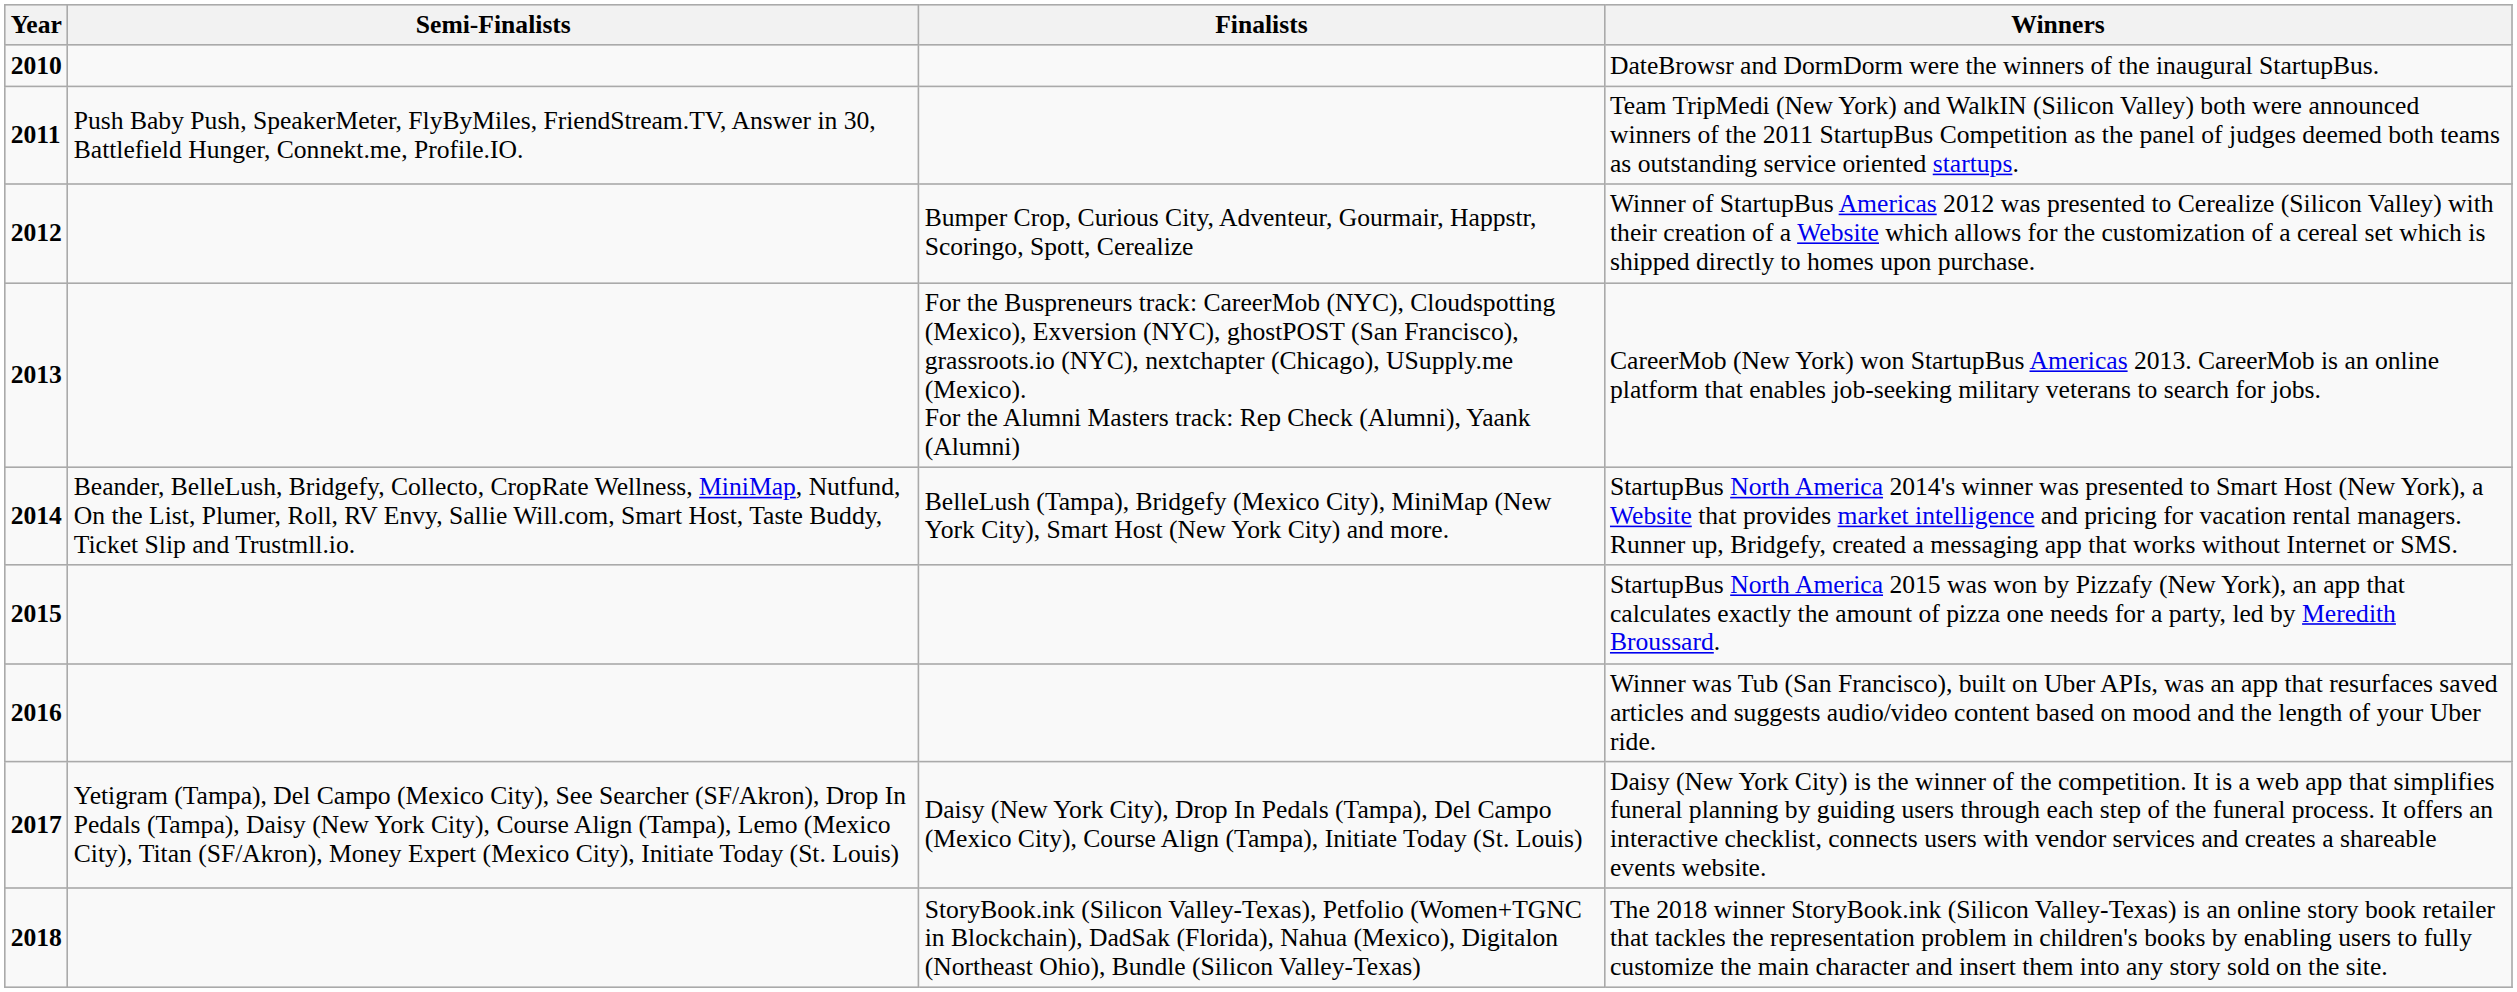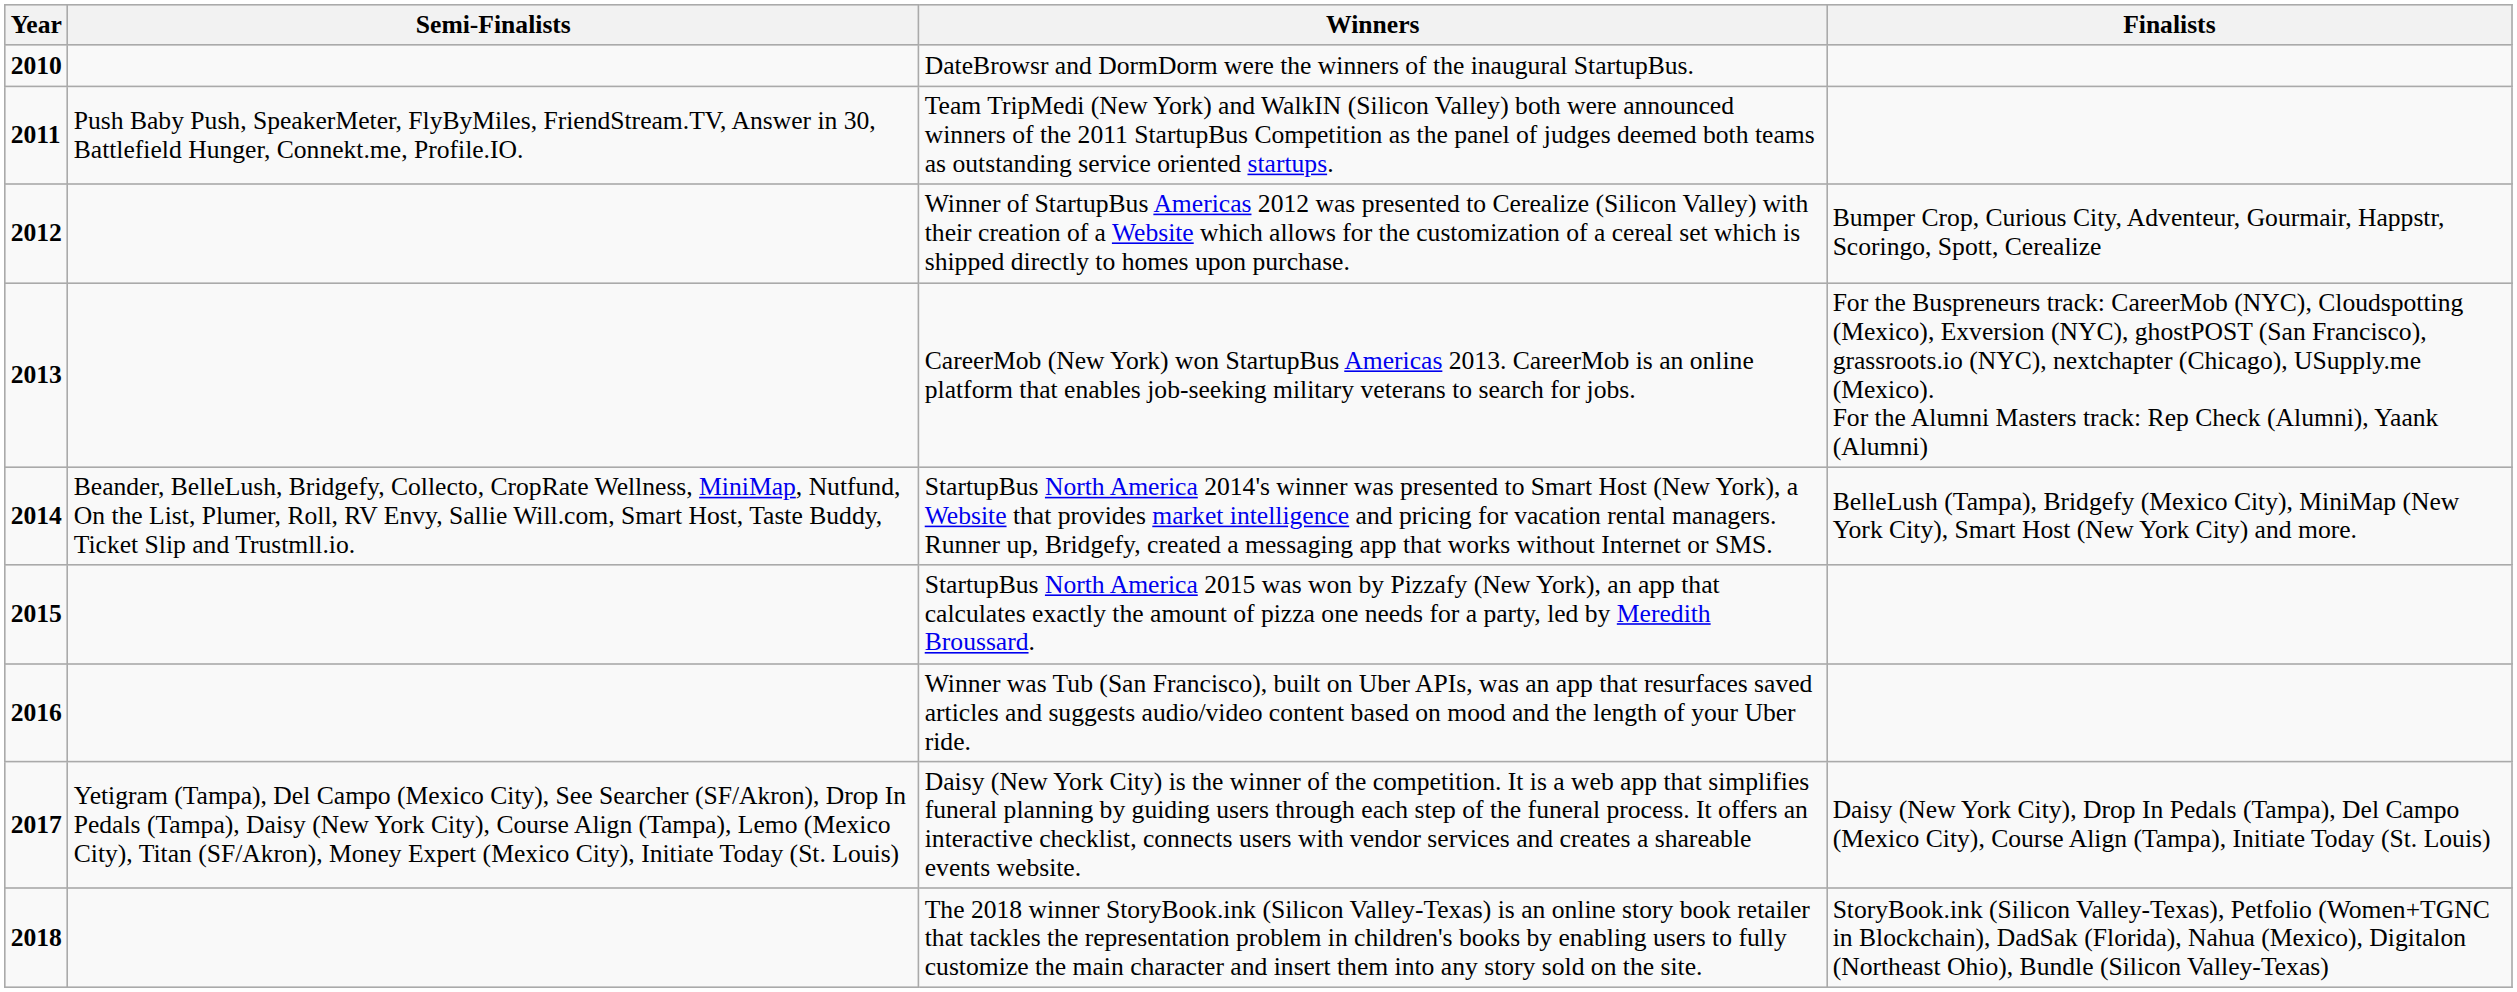columns swapped: Finalists <-> Winners
